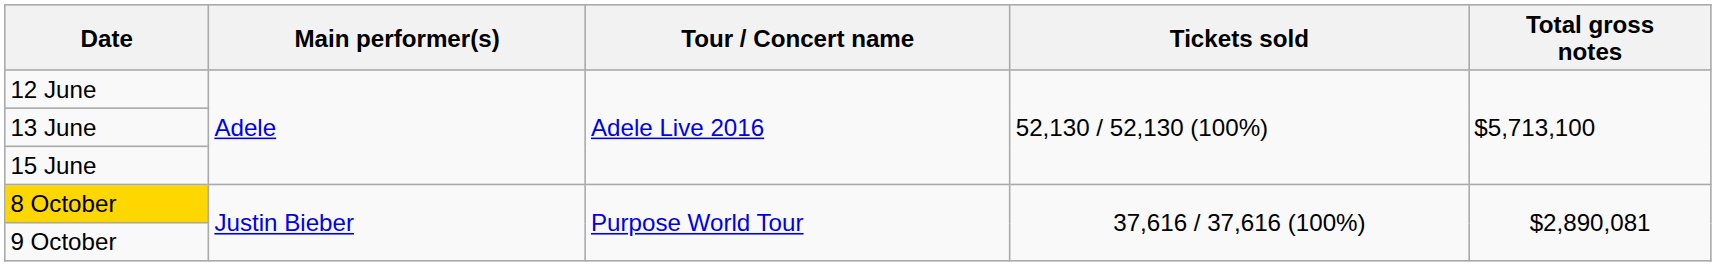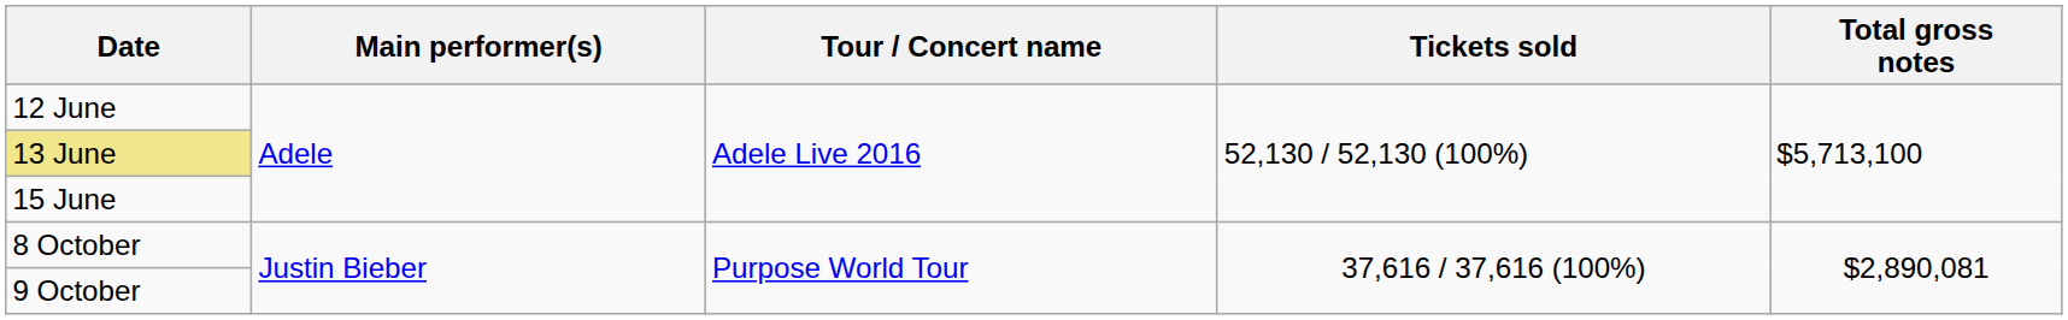13 June | Date: no background -> khaki background
8 October | Date: gold background -> no background
